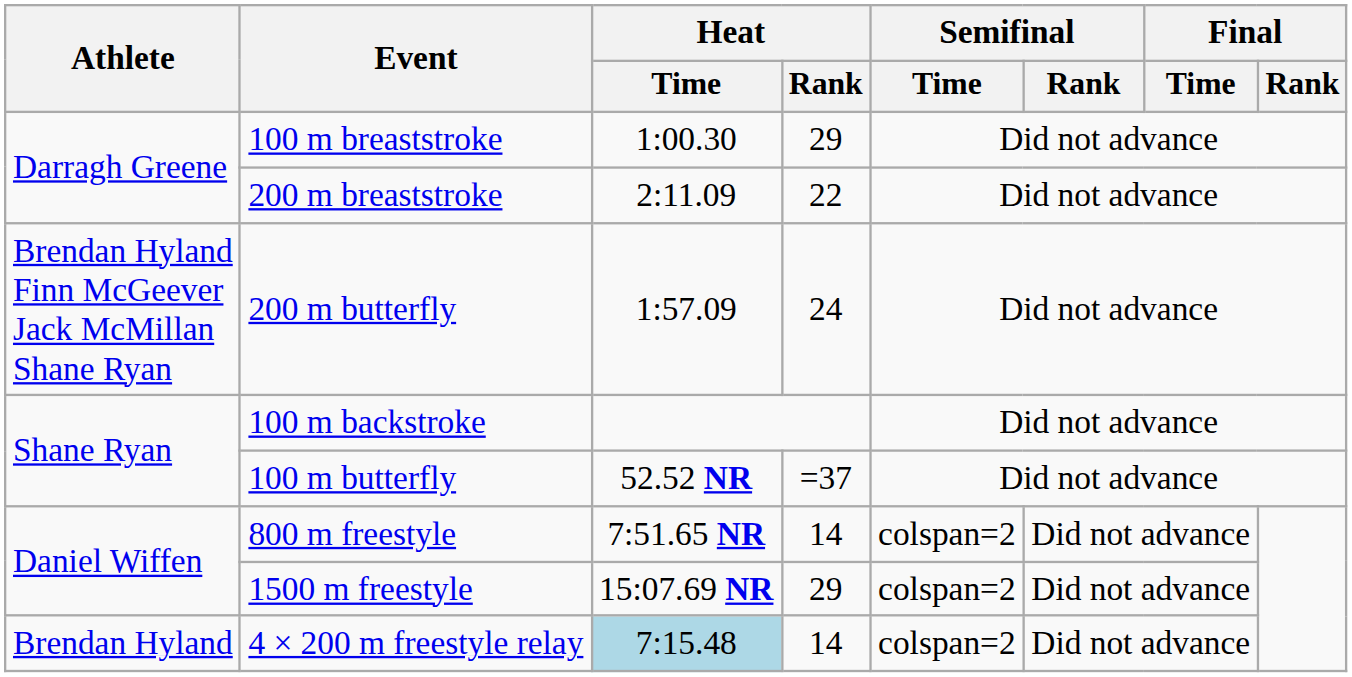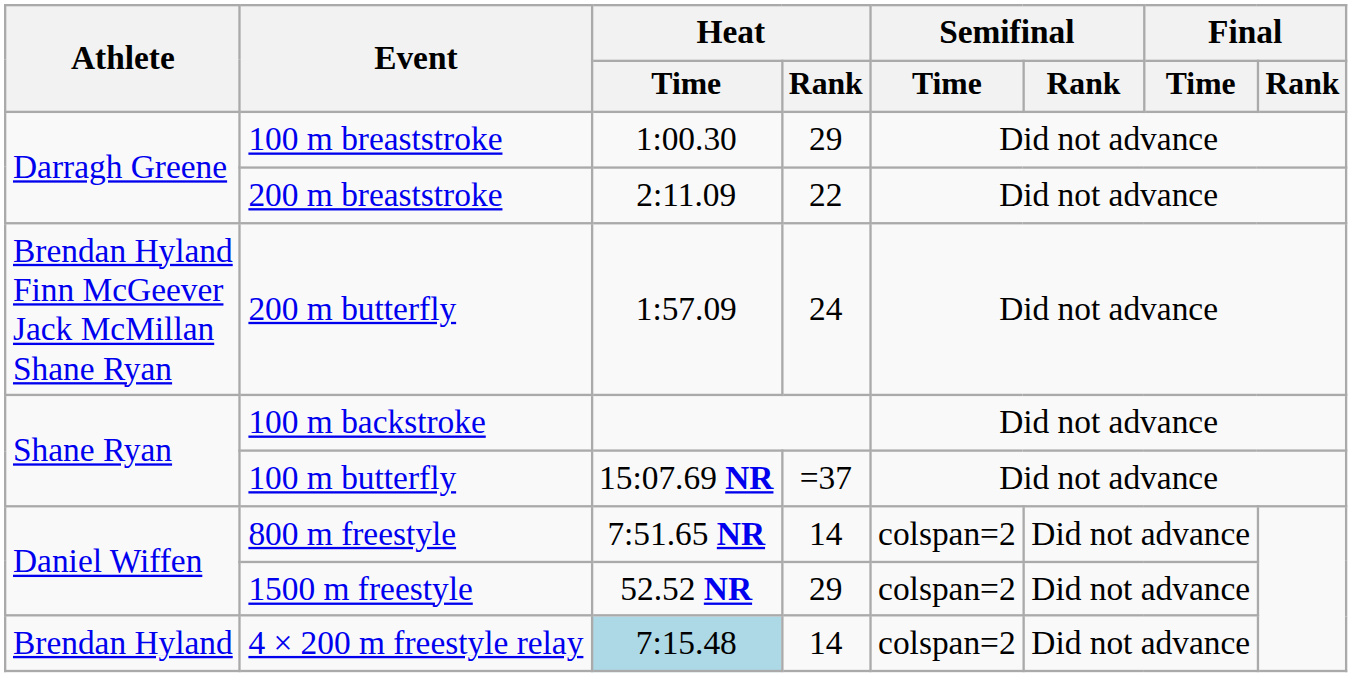100 m butterfly | Heat / Time: 52.52 NR -> 15:07.69 NR
1500 m freestyle | Heat / Time: 15:07.69 NR -> 52.52 NR
